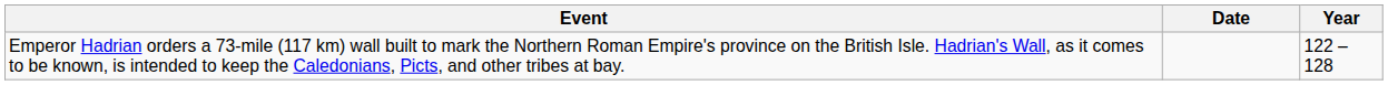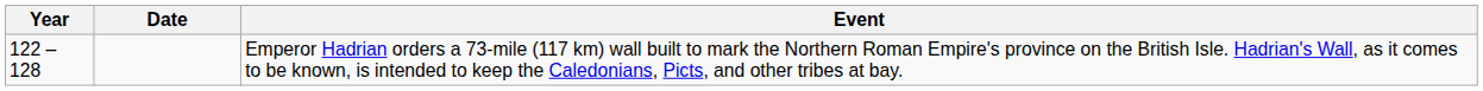columns swapped: Year <-> Event
